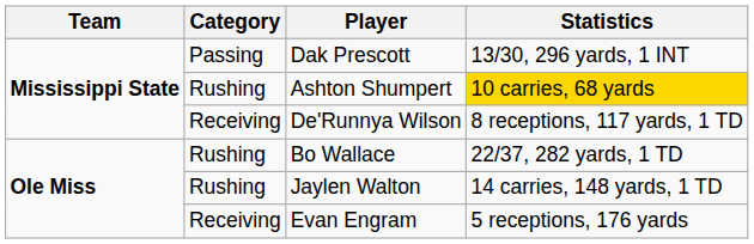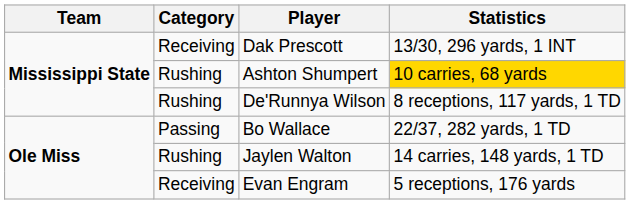Dak Prescott | Category: Passing -> Receiving
De'Runnya Wilson | Category: Receiving -> Rushing
Bo Wallace | Category: Rushing -> Passing
